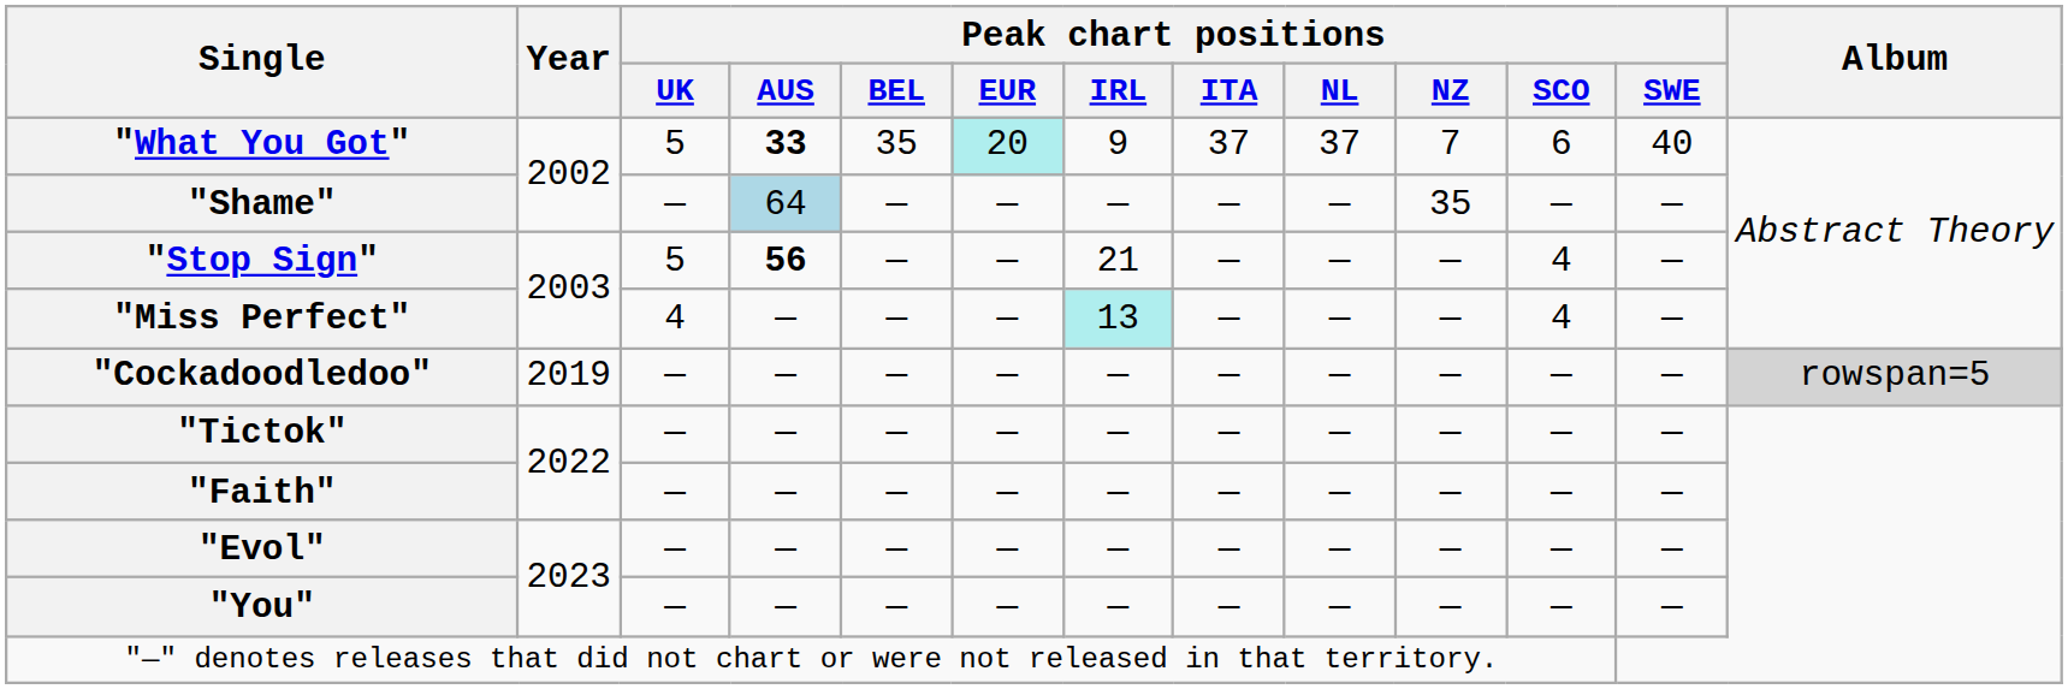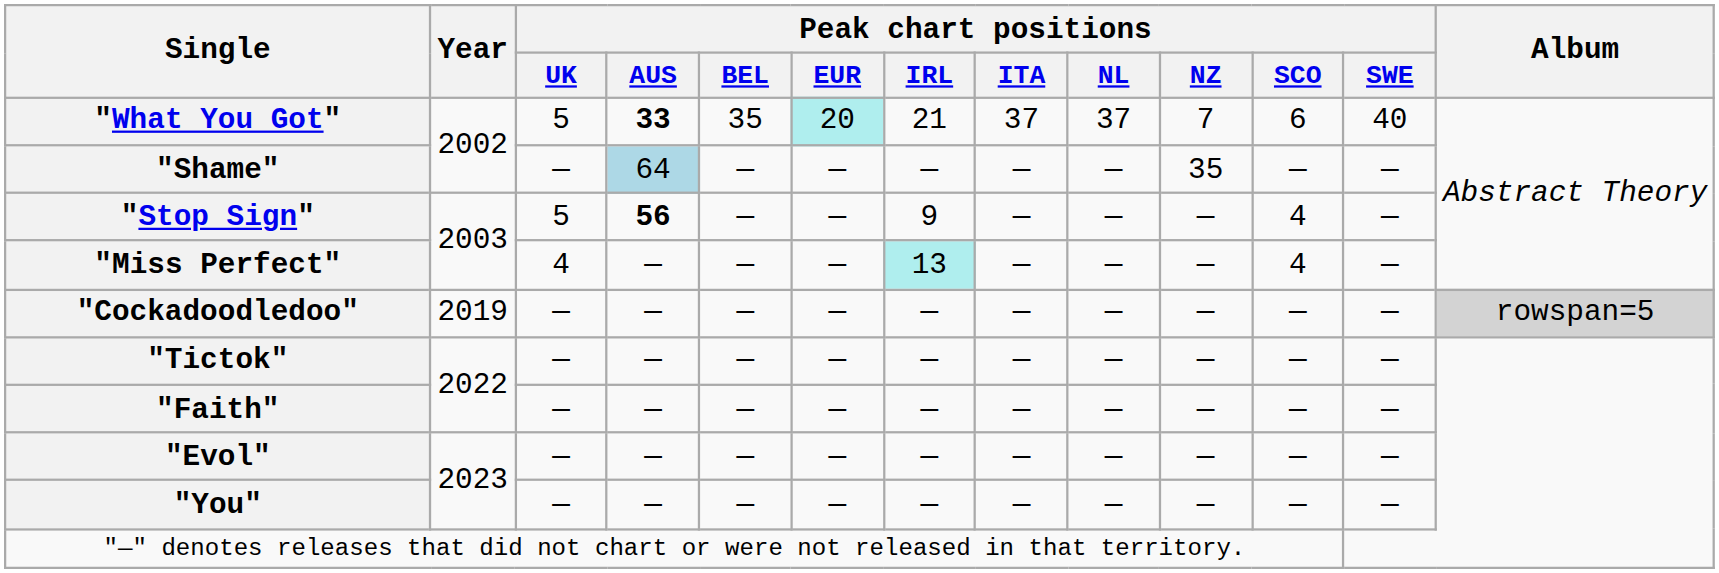"What You Got" | Peak chart positions / IRL: 9 -> 21
"Stop Sign" | Peak chart positions / IRL: 21 -> 9
